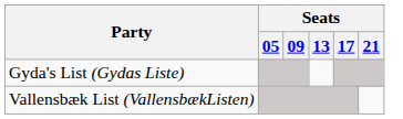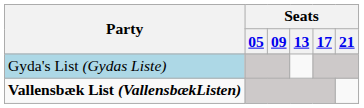Gyda's List (Gydas Liste) | Party: no background -> lightblue background
Vallensbæk List (VallensbækListen) | Party: normal -> bold
